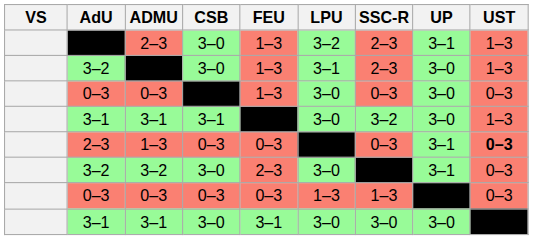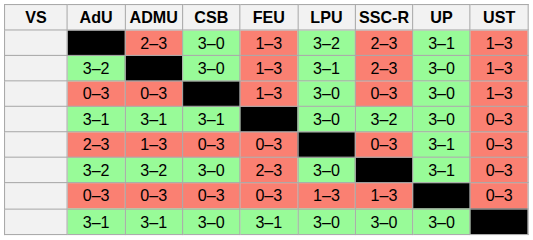row 4 | UST: 0–3 -> 1–3
row 5 | UST: 1–3 -> 0–3
row 6 | UST: bold -> normal
